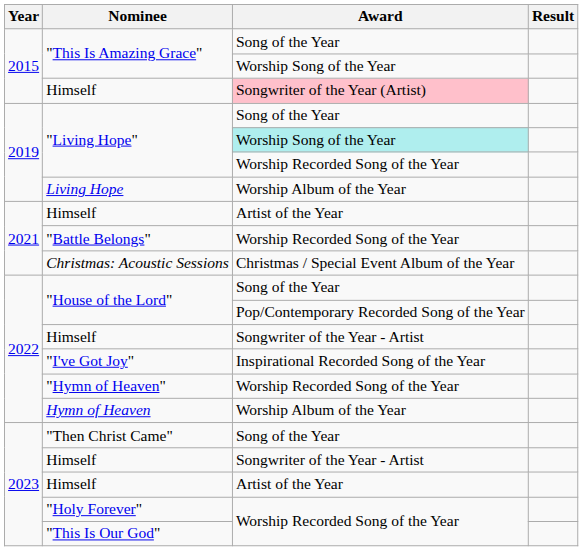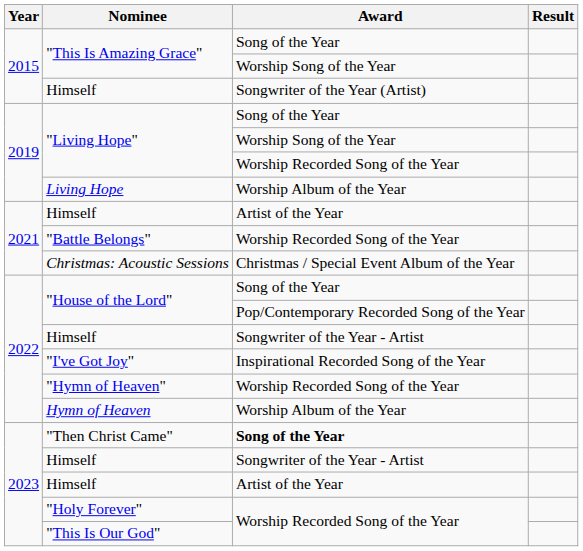Himself / Songwriter of the Year (Artist) | Award: pink background -> no background
"Living Hope" / Worship Song of the Year | Award: paleturquoise background -> no background
"Then Christ Came" | Award: normal -> bold
